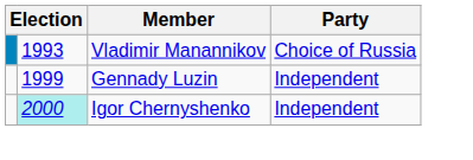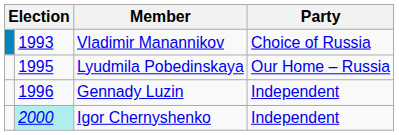+ row: 1995 | Lyudmila Pobedinskaya | Our Home – Russia
Gennady Luzin | column 2: 1999 -> 1996
